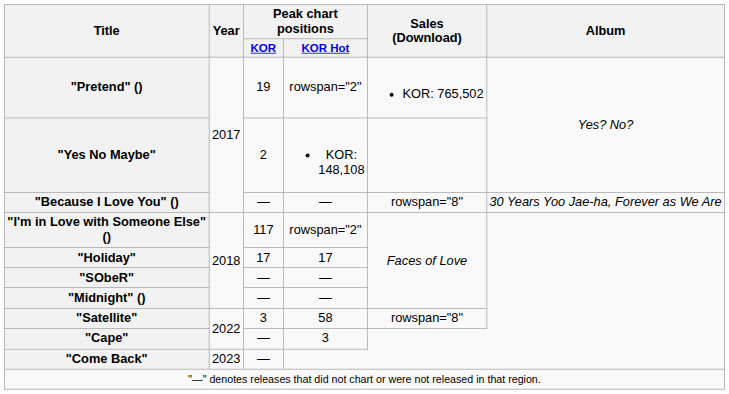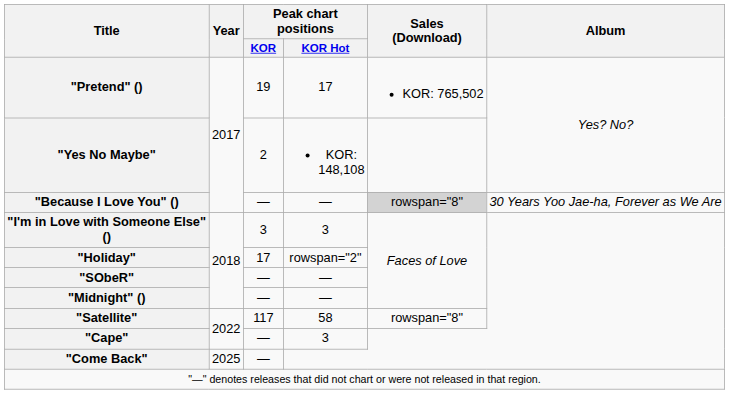"Pretend" () | Peak chart positions / KOR Hot: rowspan="2" -> 17
"Because I Love You" () | Sales (Download): no background -> lightgrey background
"I'm in Love with Someone Else" () | Peak chart positions / KOR: 117 -> 3
"I'm in Love with Someone Else" () | Peak chart positions / KOR Hot: rowspan="2" -> 3
"Holiday" | Peak chart positions / KOR Hot: 17 -> rowspan="2"
"Satellite" | Peak chart positions / KOR: 3 -> 117
"Come Back" | Year: 2023 -> 2025
